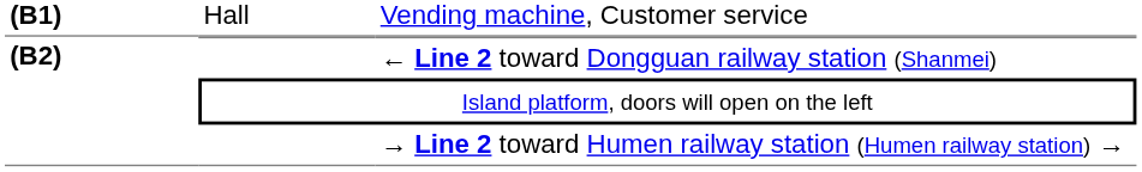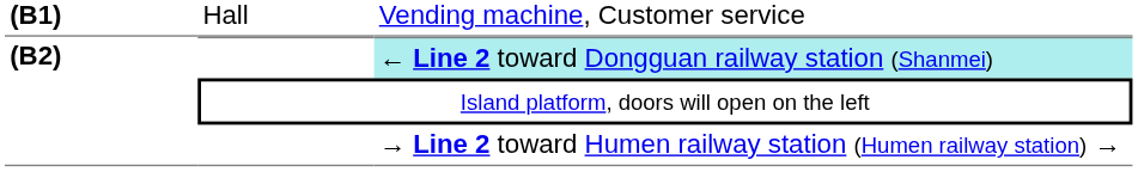← Line 2 toward Dongguan railway station (Shanmei) | column 3: no background -> paleturquoise background
